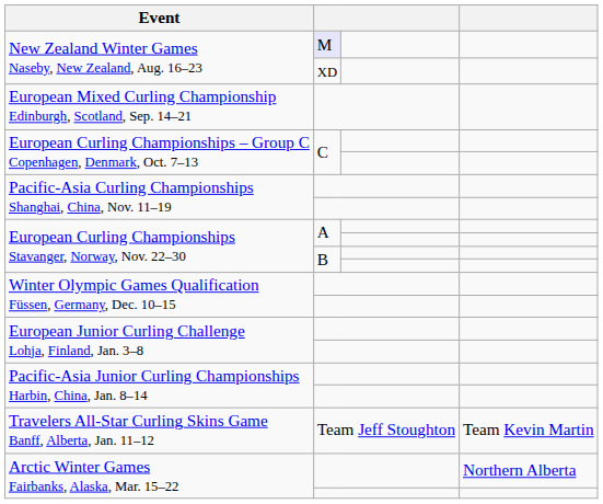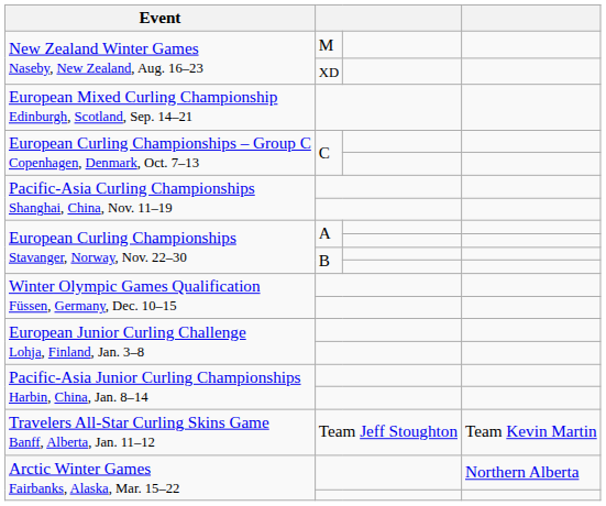New Zealand Winter Games Naseby, New Zealand, Aug. 16–23 / M | column 2: lavender background -> no background
